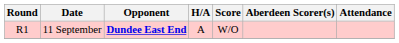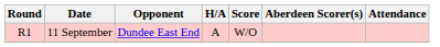11 September | Opponent: bold -> normal
